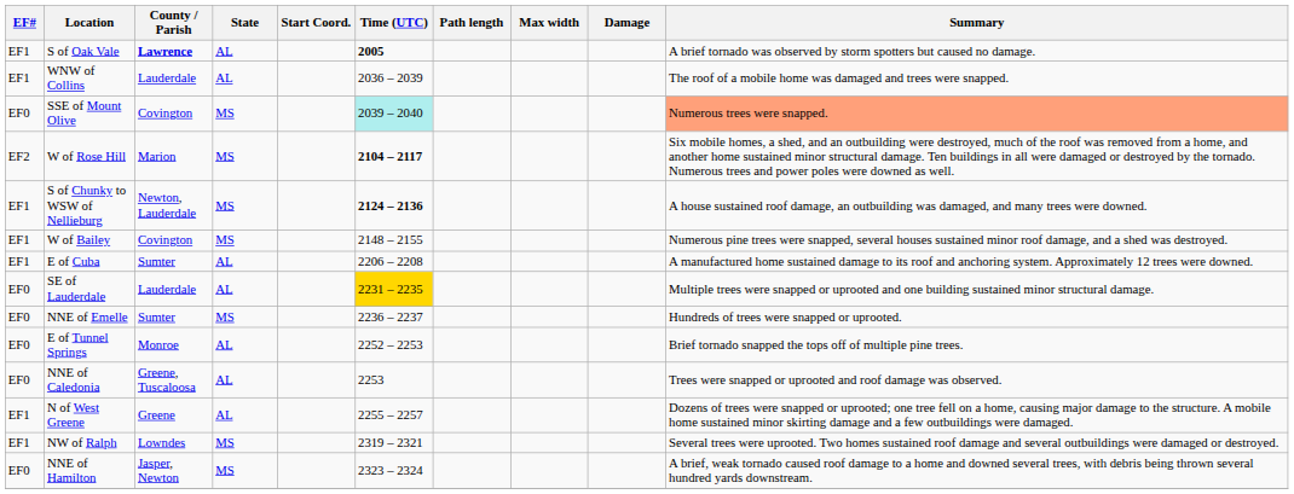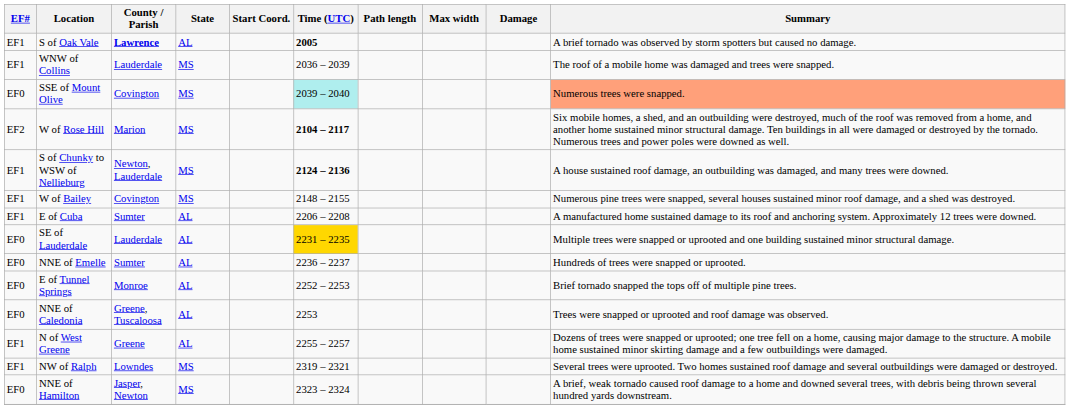WNW of Collins | State: AL -> MS
NNE of Emelle | State: MS -> AL
